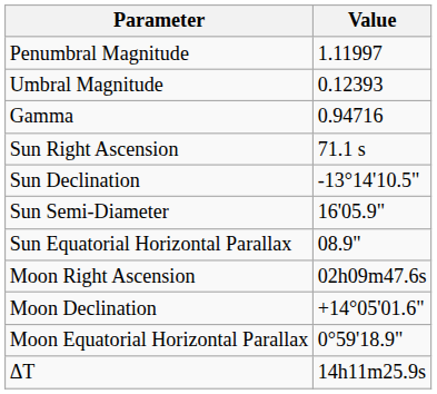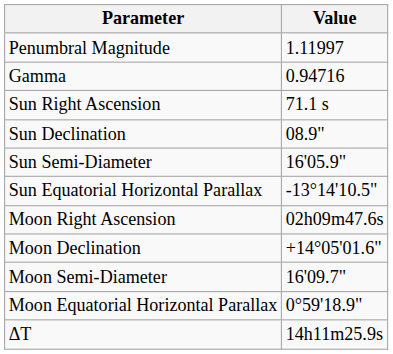- row: Umbral Magnitude | 0.12393
Sun Declination | Value: -13°14'10.5" -> 08.9"
Sun Equatorial Horizontal Parallax | Value: 08.9" -> -13°14'10.5"
+ row: Moon Semi-Diameter | 16'09.7"
